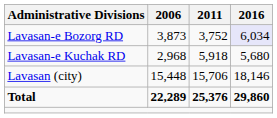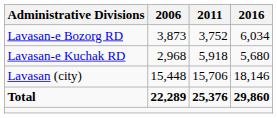Lavasan-e Bozorg RD | 2016: lavender background -> no background
